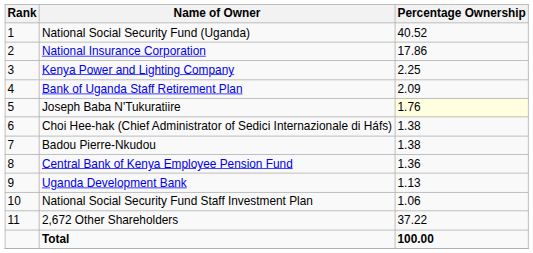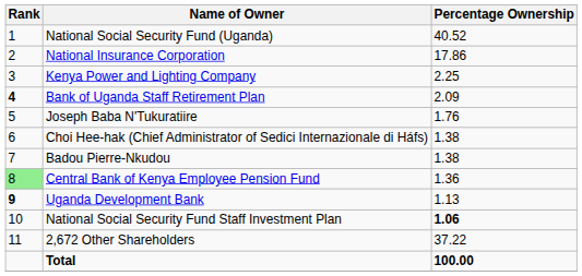Bank of Uganda Staff Retirement Plan | Rank: normal -> bold
Joseph Baba N'Tukuratiire | Percentage Ownership: lightyellow background -> no background
Central Bank of Kenya Employee Pension Fund | Rank: no background -> lightgreen background
Uganda Development Bank | Rank: normal -> bold
National Social Security Fund Staff Investment Plan | Percentage Ownership: normal -> bold
